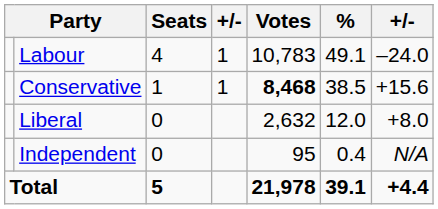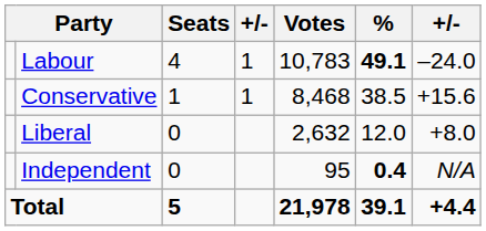Labour | %: normal -> bold
Conservative | Votes: bold -> normal
Independent | %: normal -> bold
